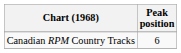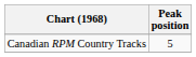Canadian RPM Country Tracks | Peak position: 6 -> 5
